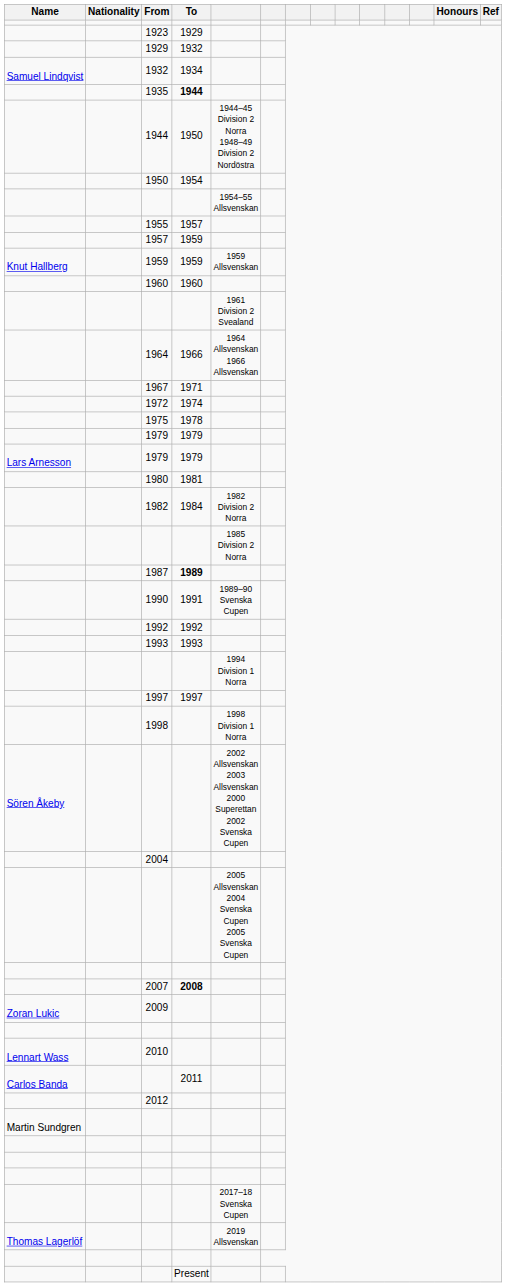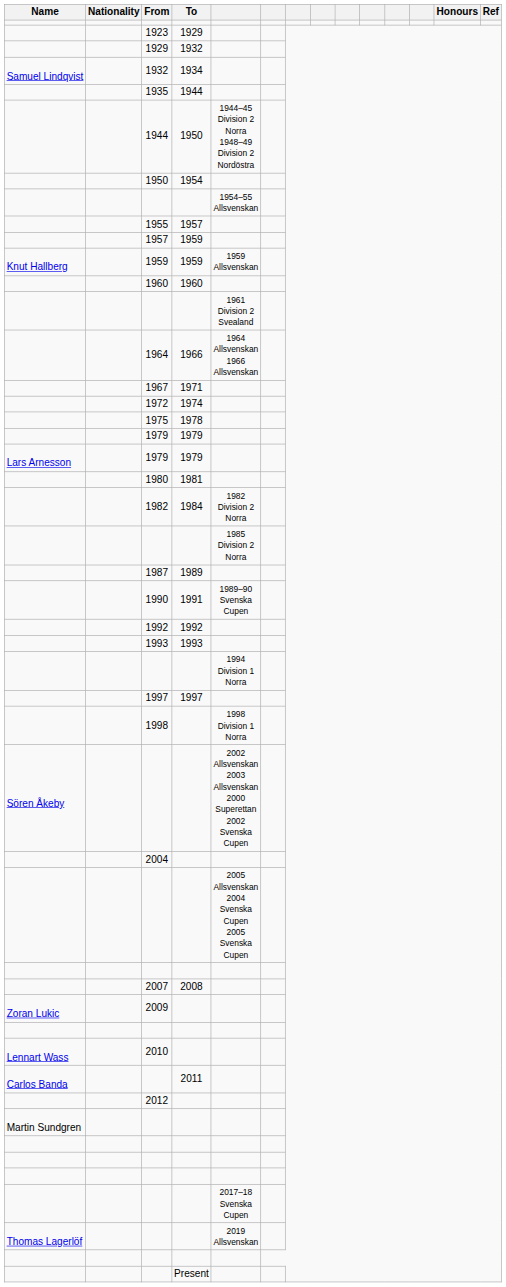1935 | To: bold -> normal
1987 | To: bold -> normal
2007 | To: bold -> normal
